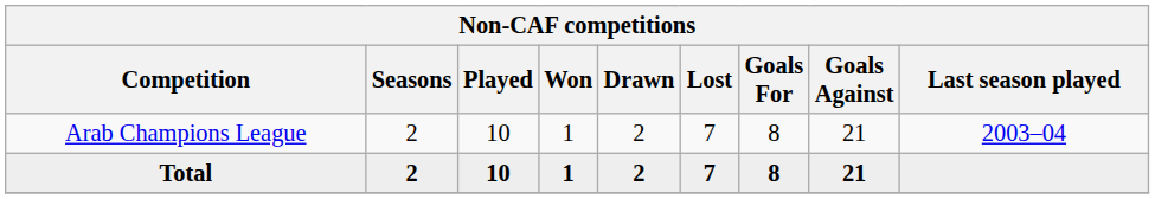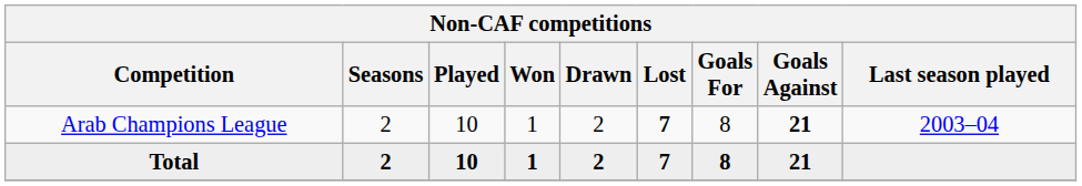Arab Champions League | Lost: normal -> bold
Arab Champions League | Goals Against: normal -> bold
